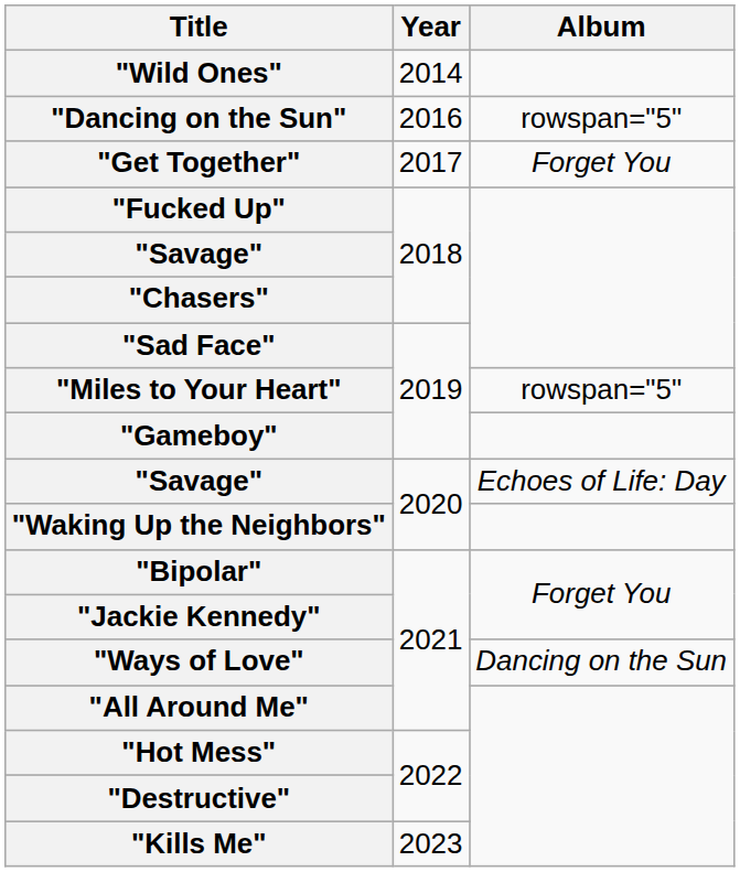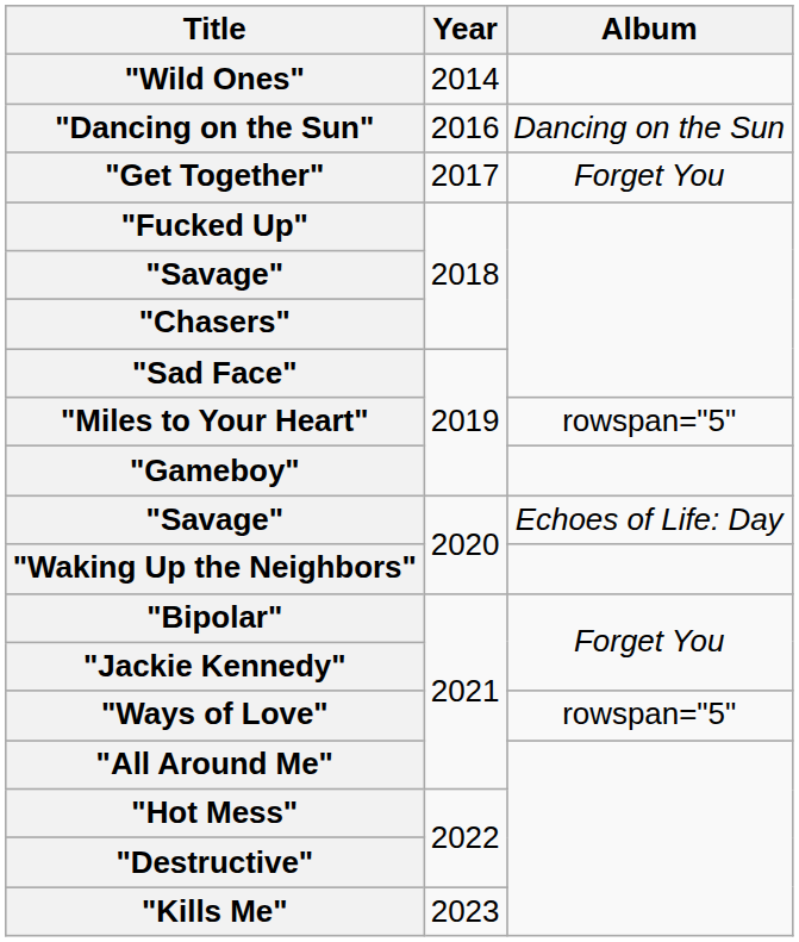"Dancing on the Sun" | Album: rowspan="5" -> Dancing on the Sun
"Ways of Love" | Album: Dancing on the Sun -> rowspan="5"
